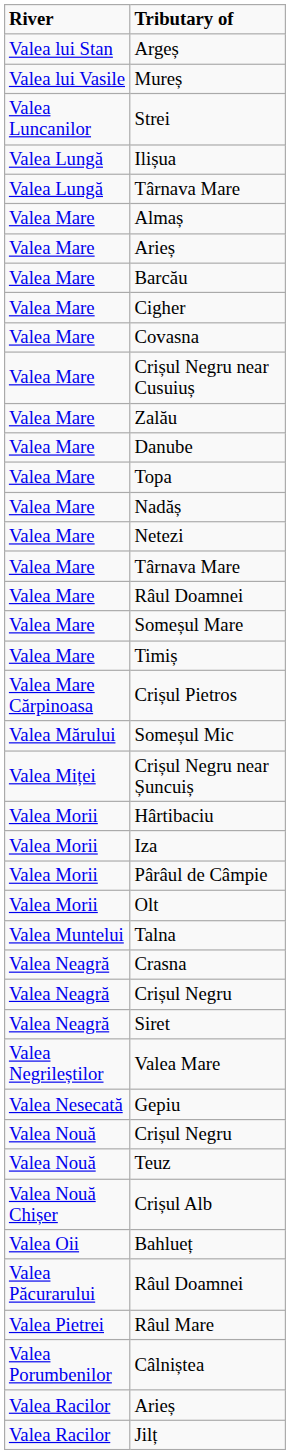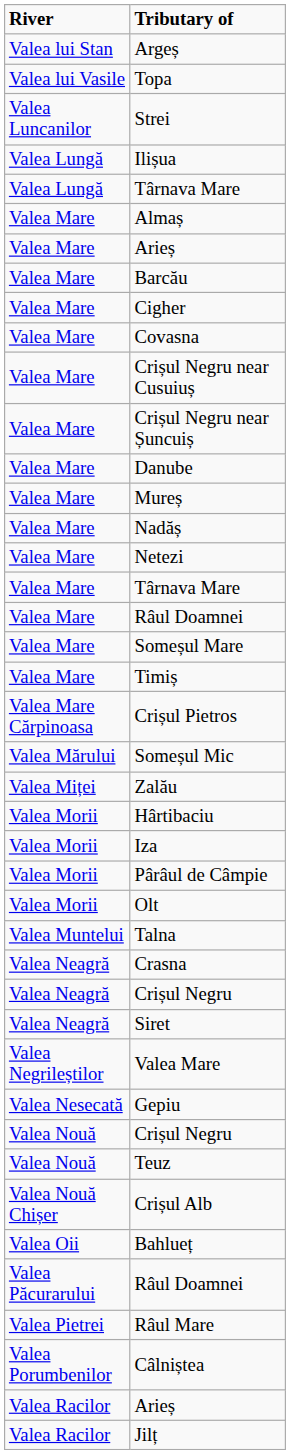row 3 | Tributary of: Mureș -> Topa
row 13 | Tributary of: Zalău -> Crișul Negru near Șuncuiș
row 15 | Tributary of: Topa -> Mureș
row 24 | Tributary of: Crișul Negru near Șuncuiș -> Zalău
